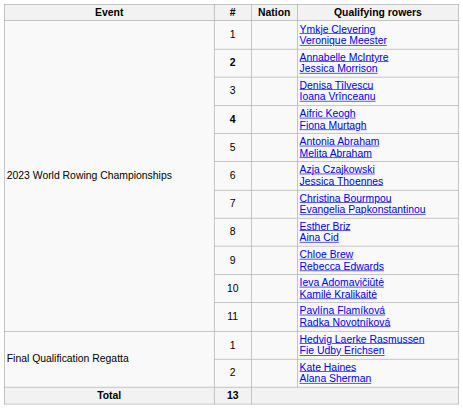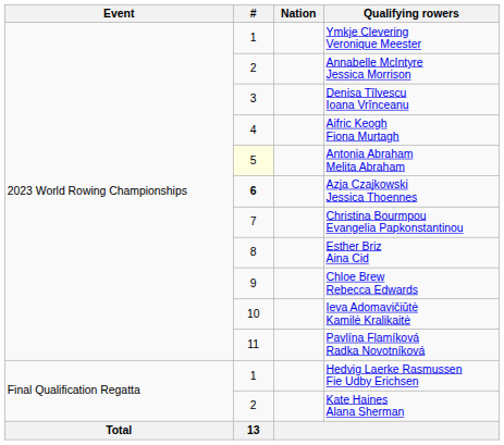Annabelle McIntyre Jessica Morrison | #: bold -> normal
Aifric Keogh Fiona Murtagh | #: bold -> normal
Antonia Abraham Melita Abraham | #: no background -> lightyellow background
Azja Czajkowski Jessica Thoennes | #: normal -> bold
